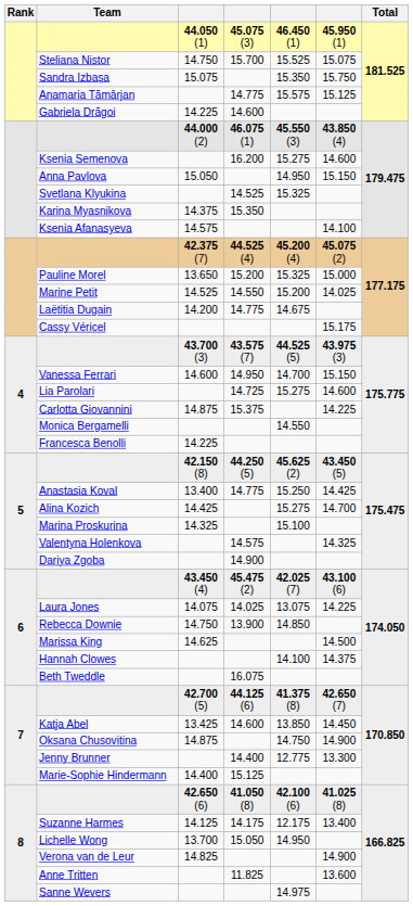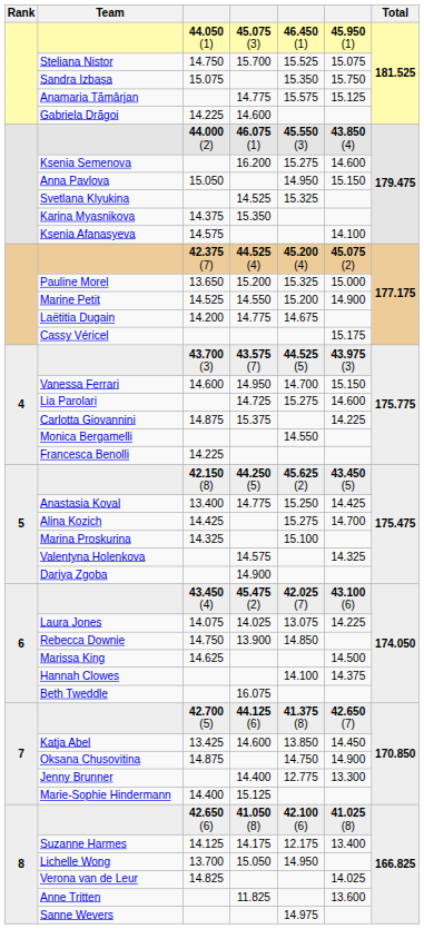Marine Petit | column 6: 14.025 -> 14.900
Verona van de Leur | column 6: 14.900 -> 14.025
